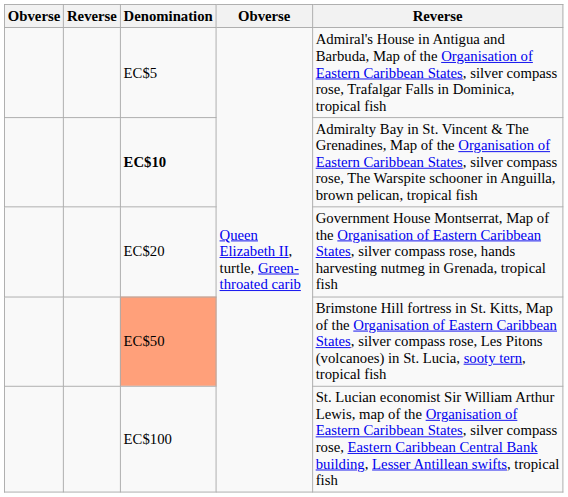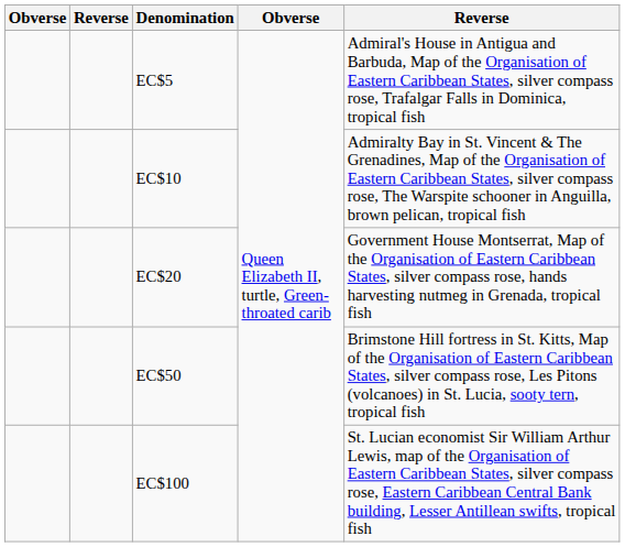EC$10 | Denomination: bold -> normal
EC$50 | Denomination: lightsalmon background -> no background
